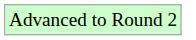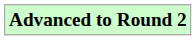row 1 | column 1: normal -> bold
